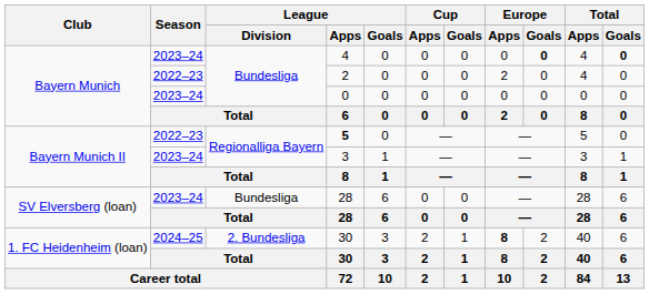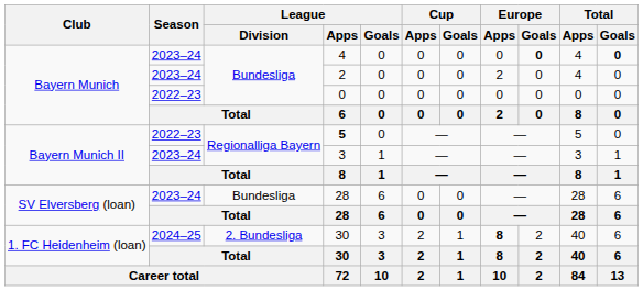row 4 | Season: 2022–23 -> 2023–24
row 5 | Season: 2023–24 -> 2022–23
